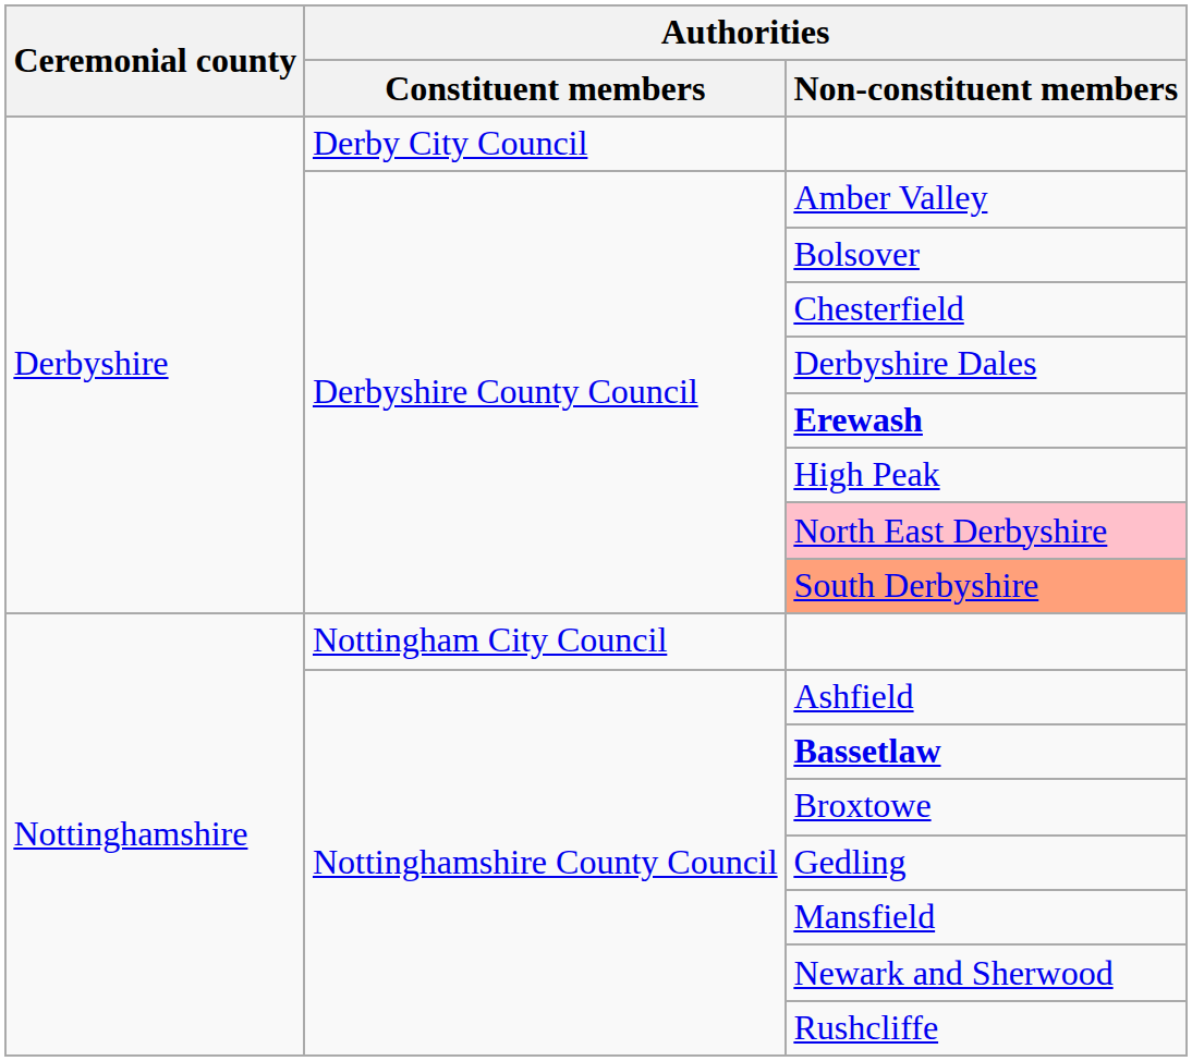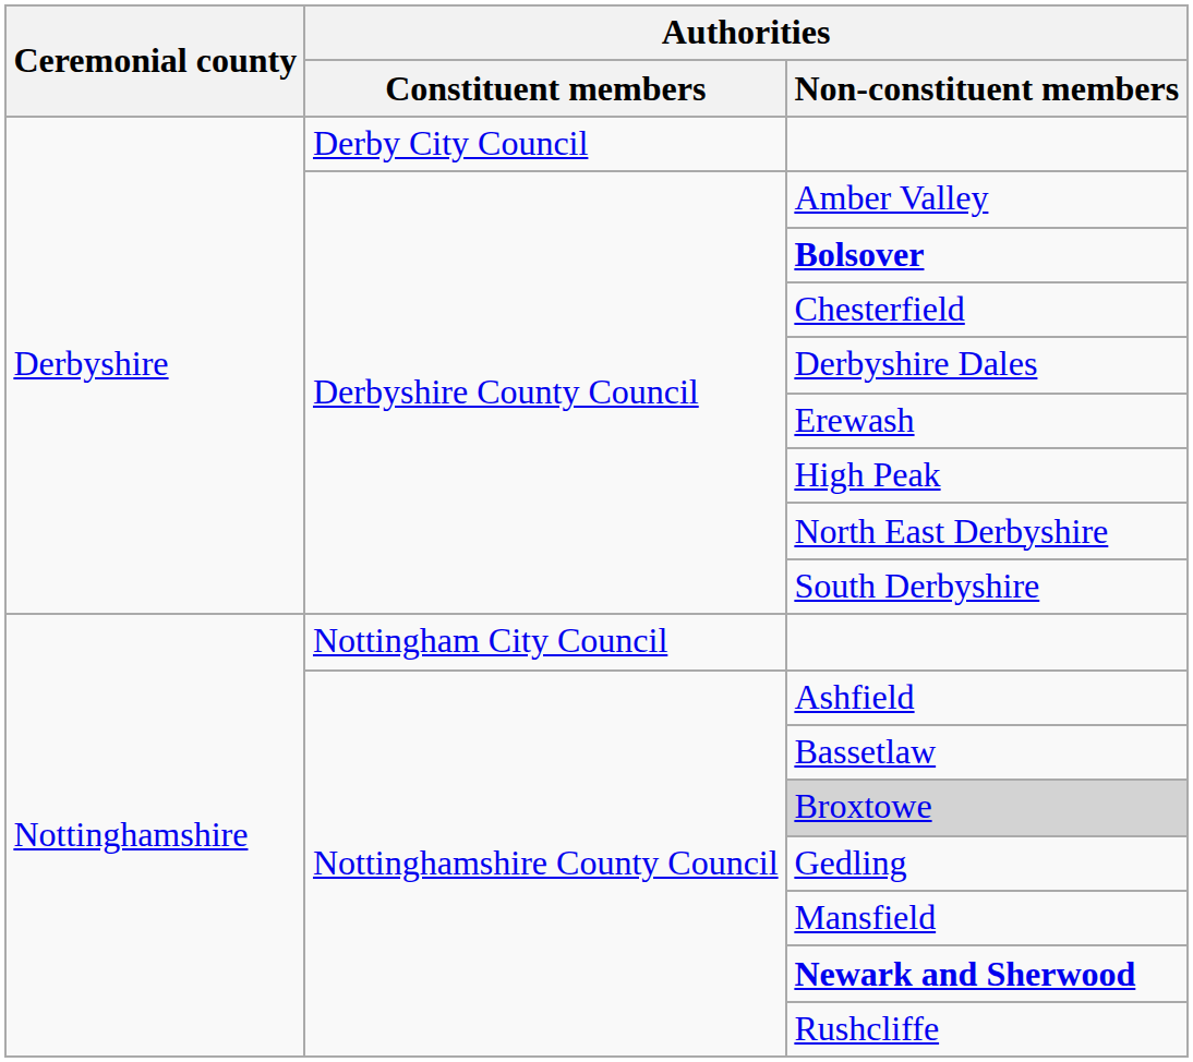Bolsover | Authorities / Non-constituent members: normal -> bold
Erewash | Authorities / Non-constituent members: bold -> normal
North East Derbyshire | Authorities / Non-constituent members: pink background -> no background
South Derbyshire | Authorities / Non-constituent members: lightsalmon background -> no background
Bassetlaw | Authorities / Non-constituent members: bold -> normal
Broxtowe | Authorities / Non-constituent members: no background -> lightgrey background
Newark and Sherwood | Authorities / Non-constituent members: normal -> bold
